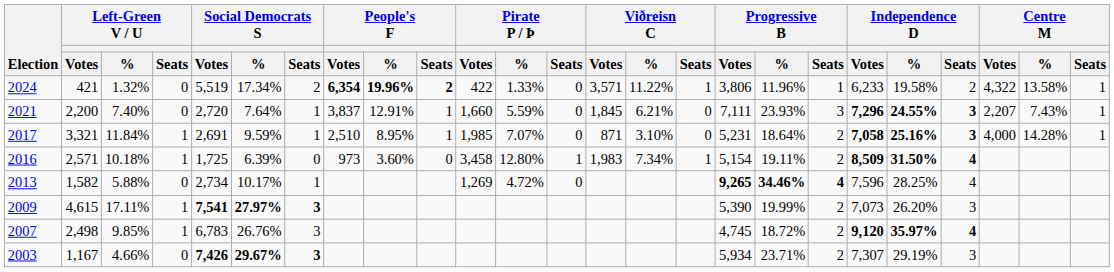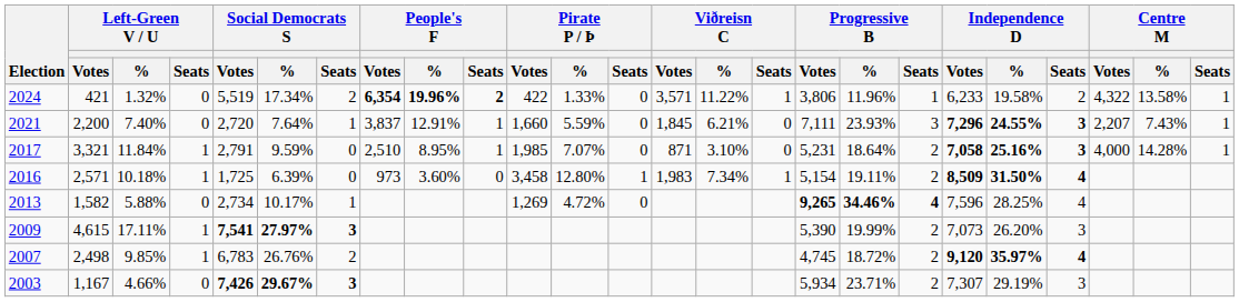2017 | Social Democrats S / Votes: 2,691 -> 2,791
2017 | Social Democrats S / Seats: 1 -> 0
2007 | Social Democrats S / Seats: 3 -> 2
